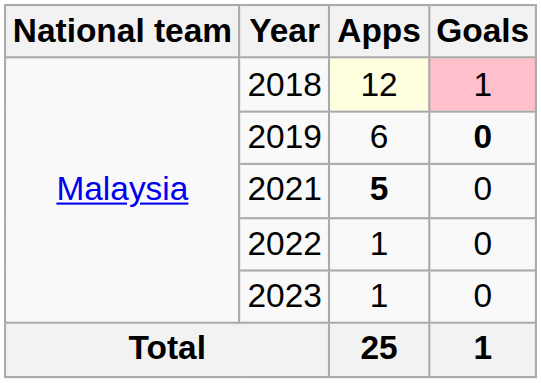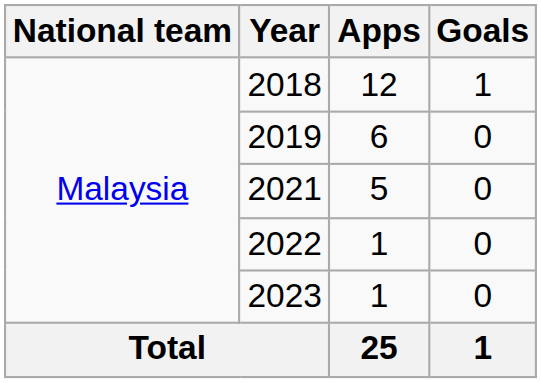2018 | Apps: lightyellow background -> no background
2018 | Goals: pink background -> no background
2019 | Goals: bold -> normal
2021 | Apps: bold -> normal
